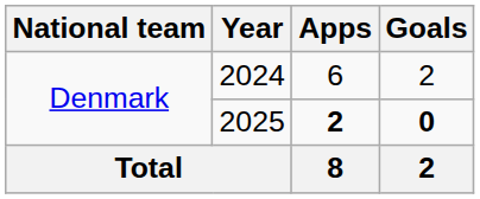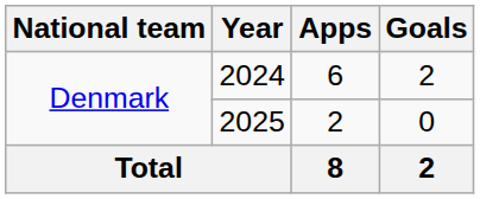2025 | Apps: bold -> normal
2025 | Goals: bold -> normal
